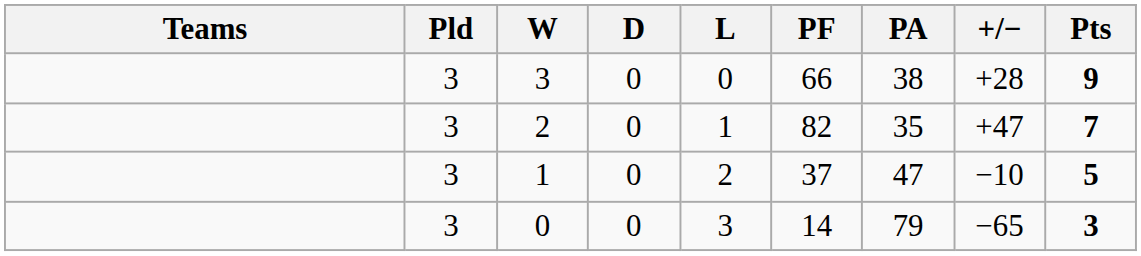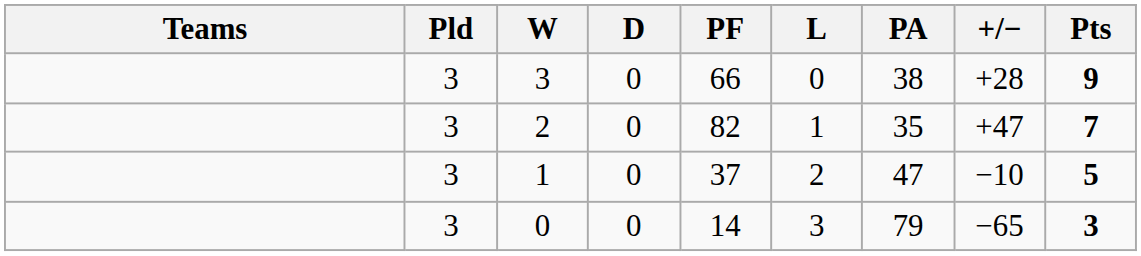columns swapped: L <-> PF
